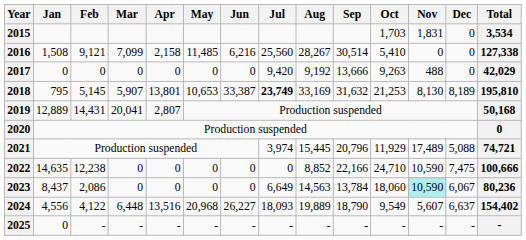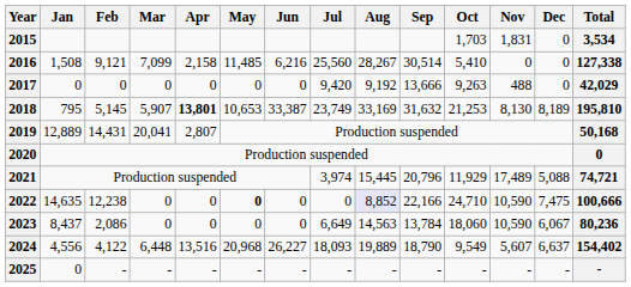2018 | Apr: normal -> bold
2018 | Jul: bold -> normal
2022 | May: normal -> bold
2022 | Aug: no background -> lavender background
2023 | Nov: paleturquoise background -> no background
